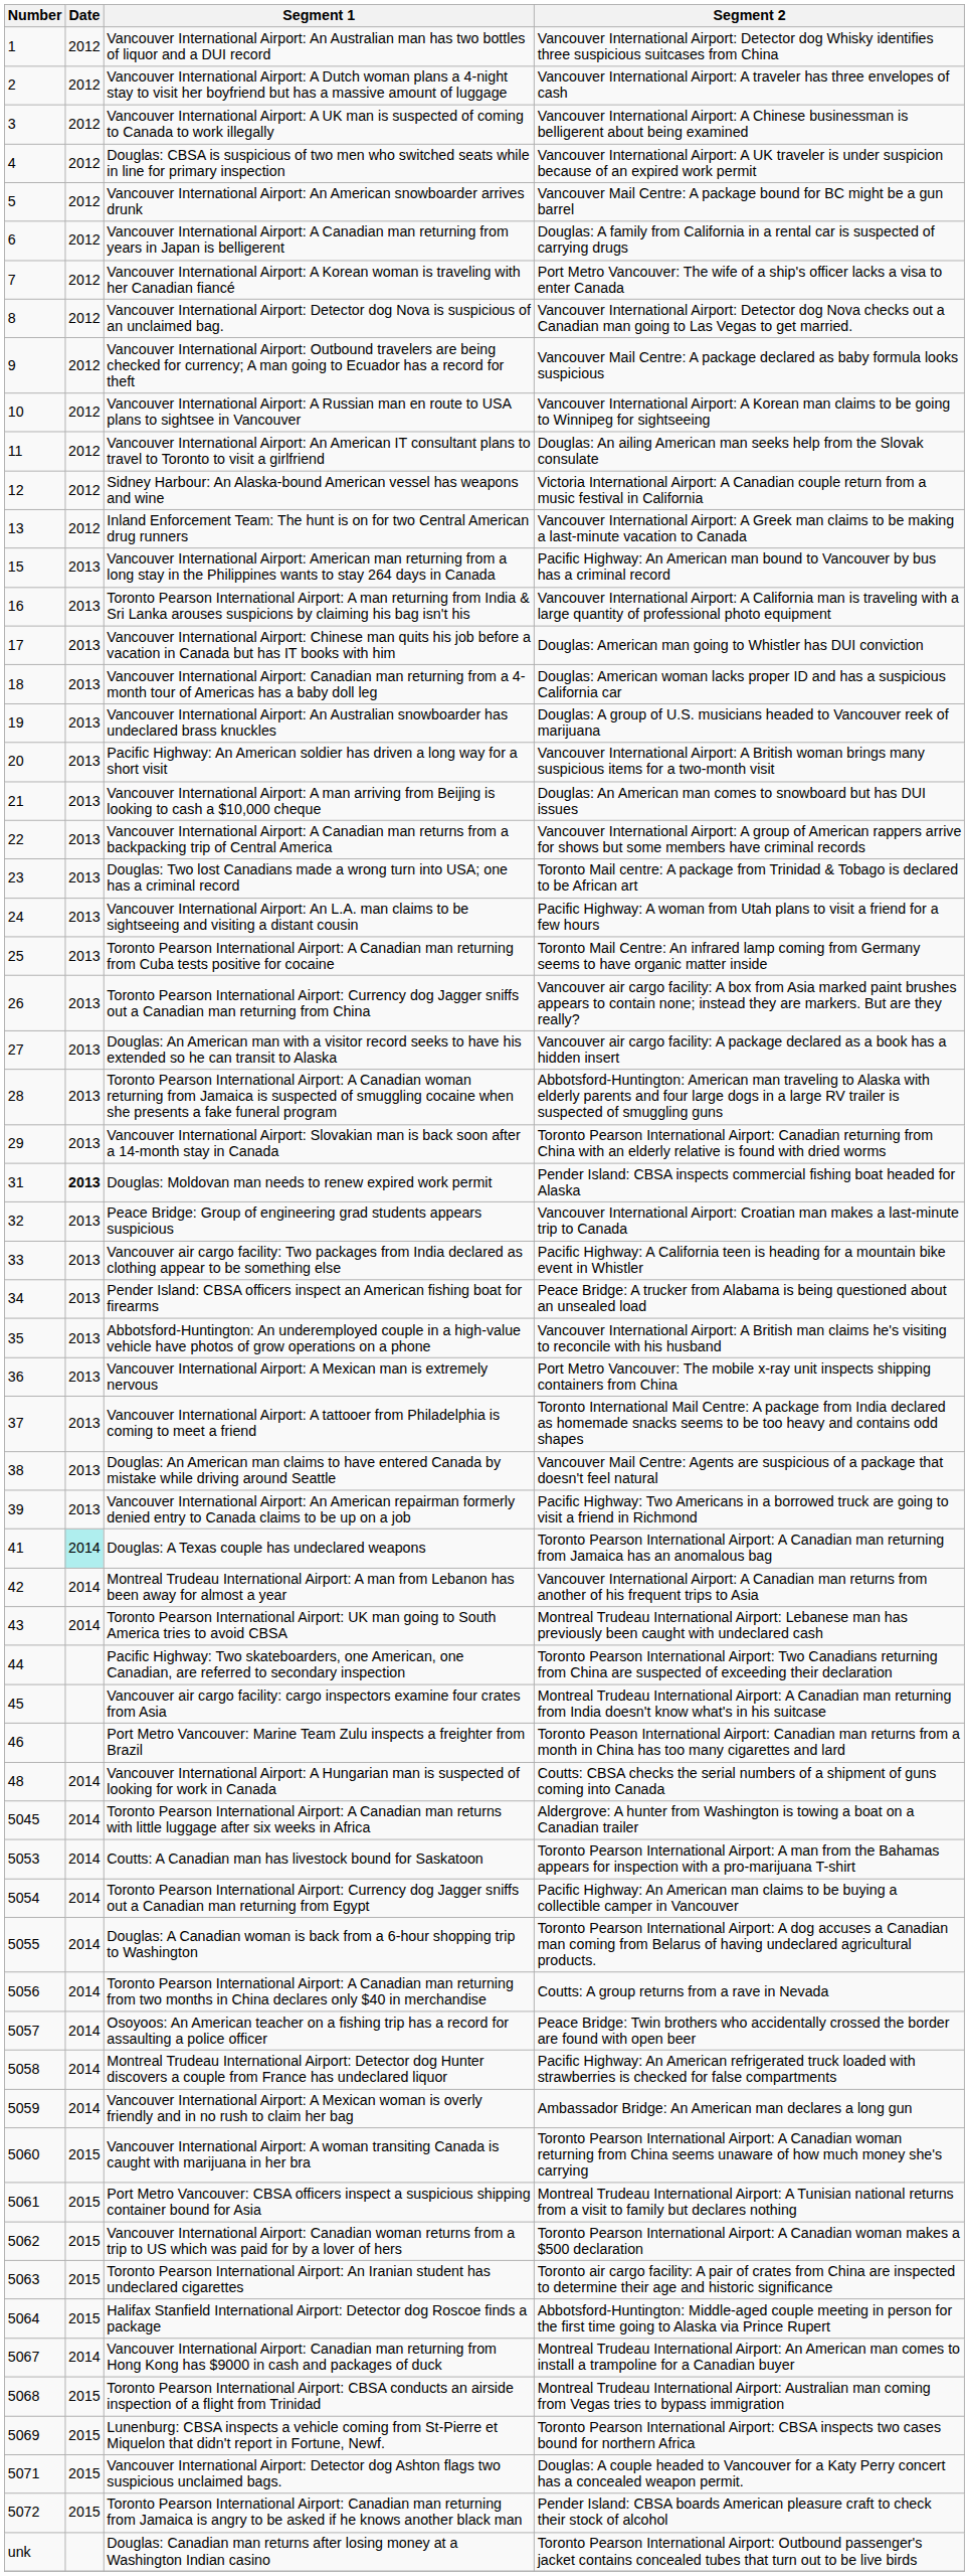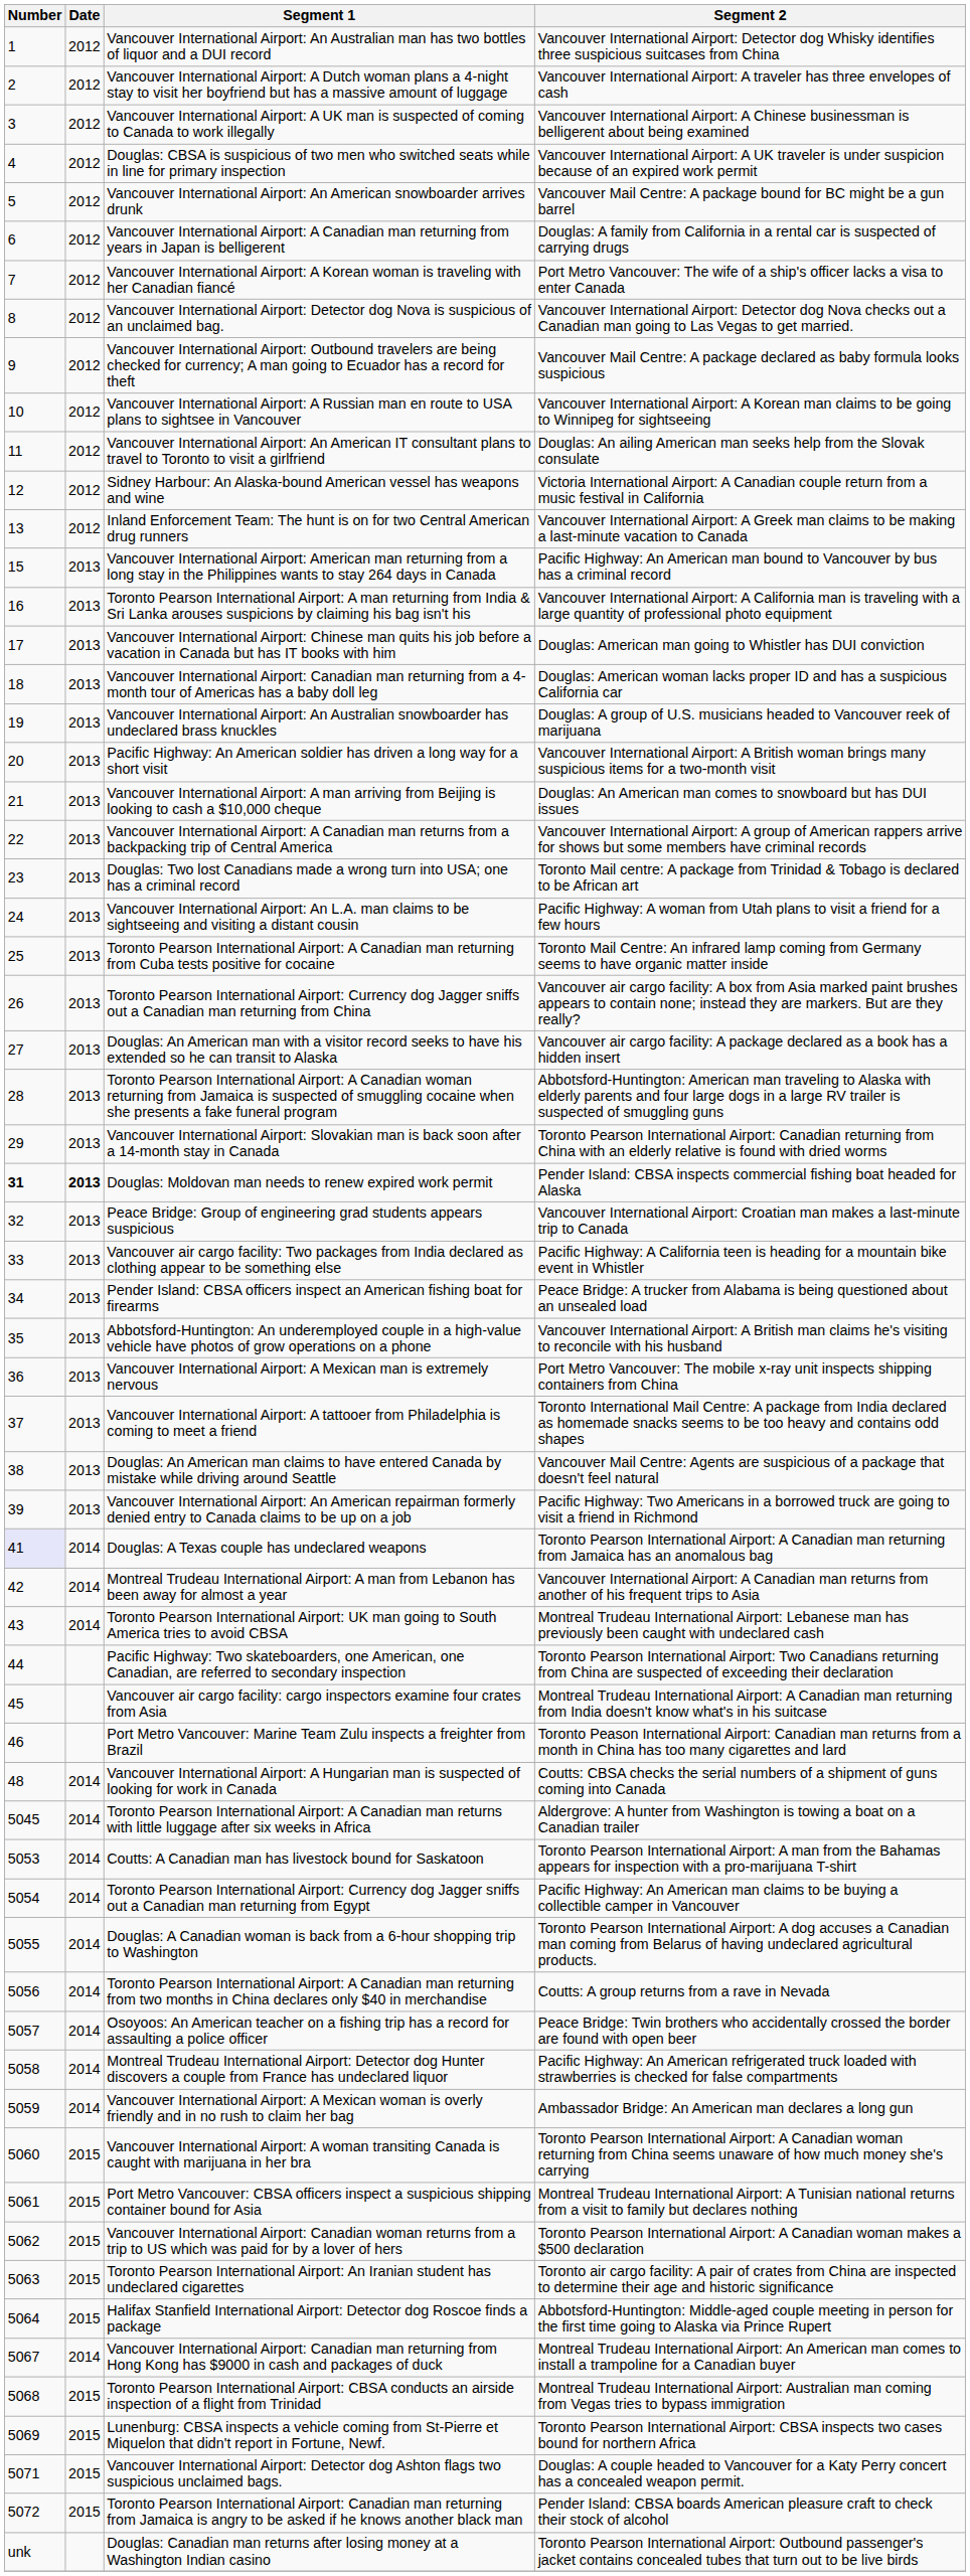Douglas: Moldovan man needs to renew expired work permit | Number: normal -> bold
Douglas: A Texas couple has undeclared weapons | Number: no background -> lavender background
Douglas: A Texas couple has undeclared weapons | Date: paleturquoise background -> no background
